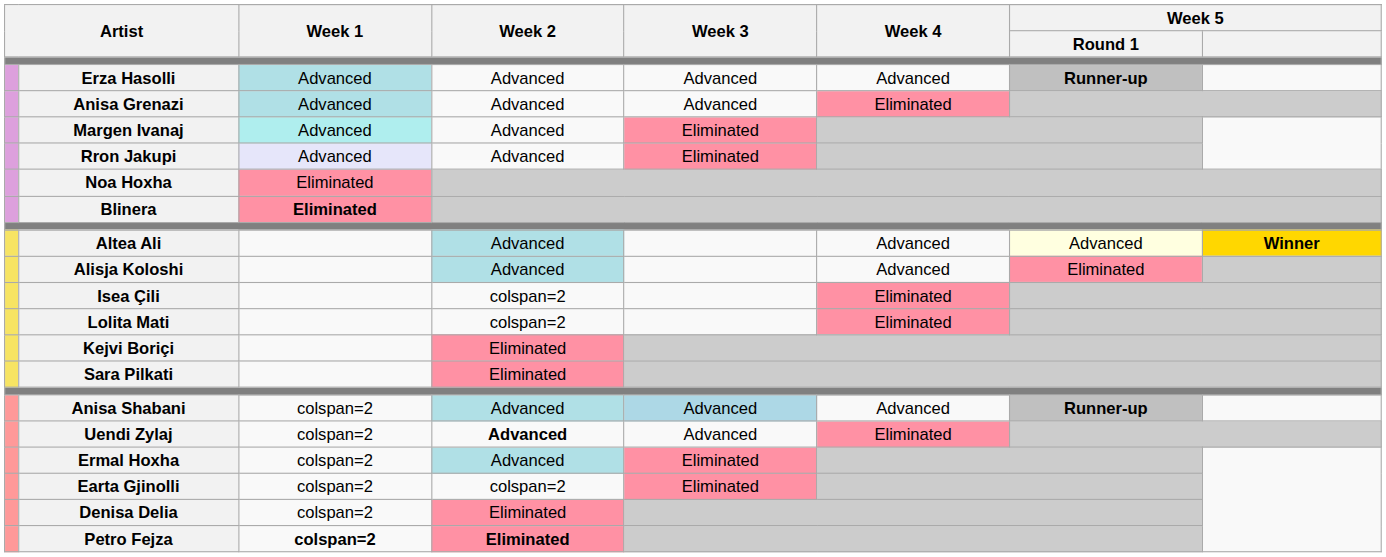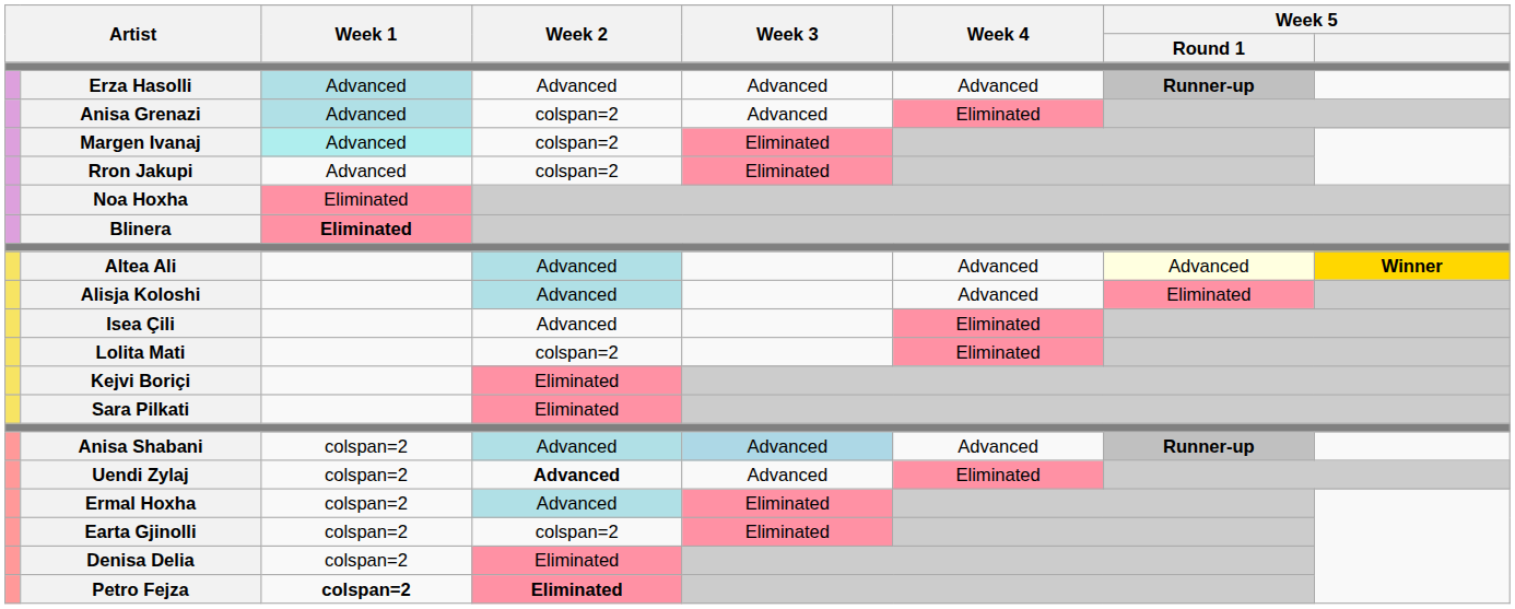Anisa Grenazi | Week 2: Advanced -> colspan=2
Margen Ivanaj | Week 2: Advanced -> colspan=2
Rron Jakupi | Week 1: lavender background -> no background
Rron Jakupi | Week 2: Advanced -> colspan=2
Isea Çili | Week 2: colspan=2 -> Advanced
